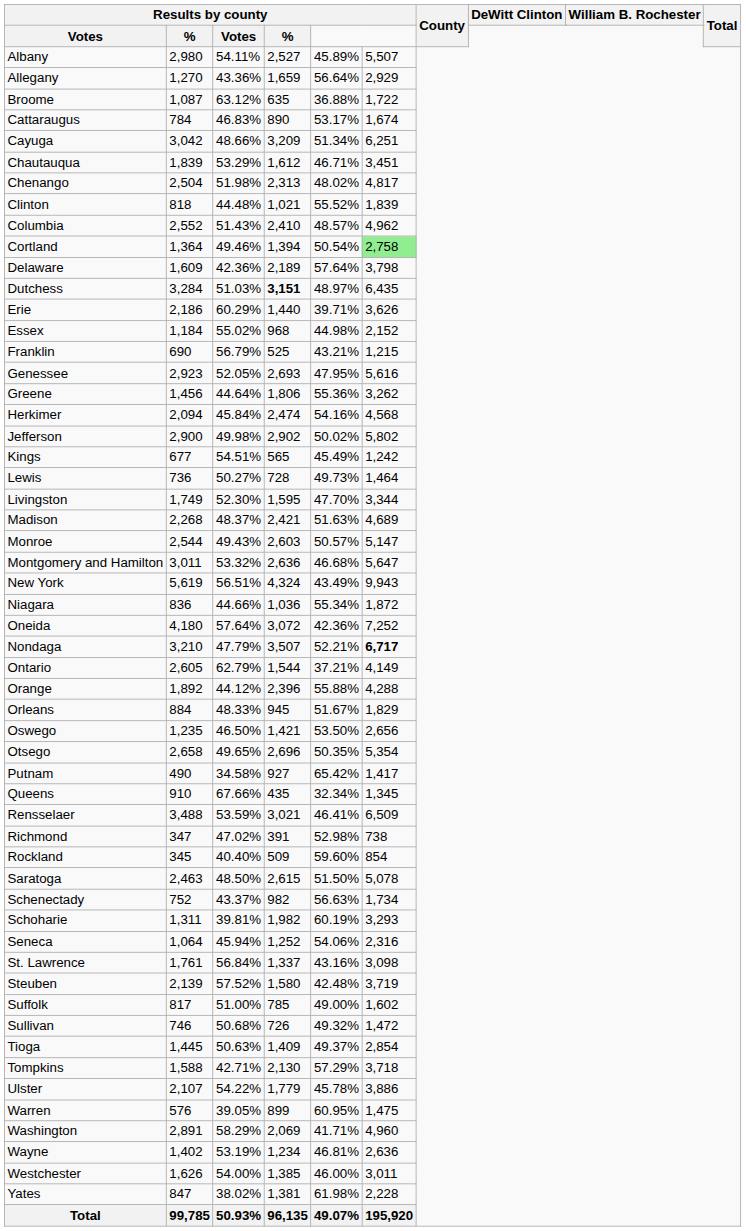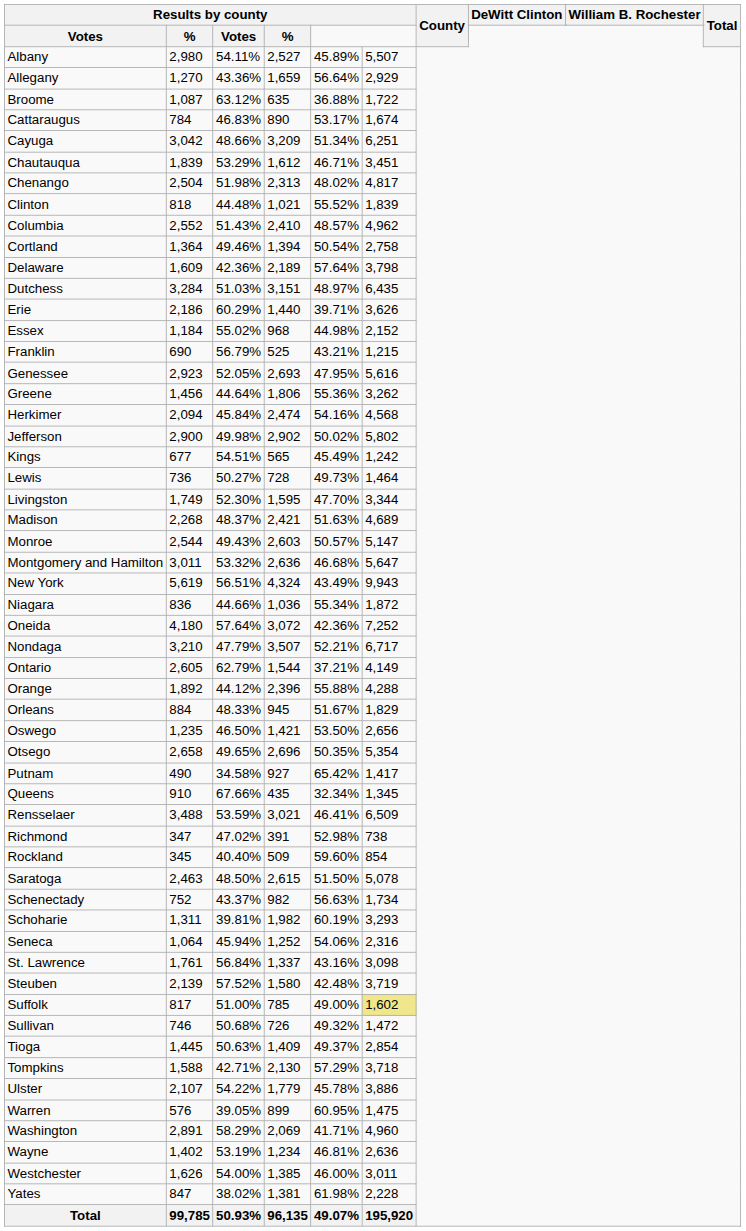Cortland | column 6: lightgreen background -> no background
Dutchess | column 4: bold -> normal
Nondaga | column 6: bold -> normal
Suffolk | column 6: no background -> khaki background
